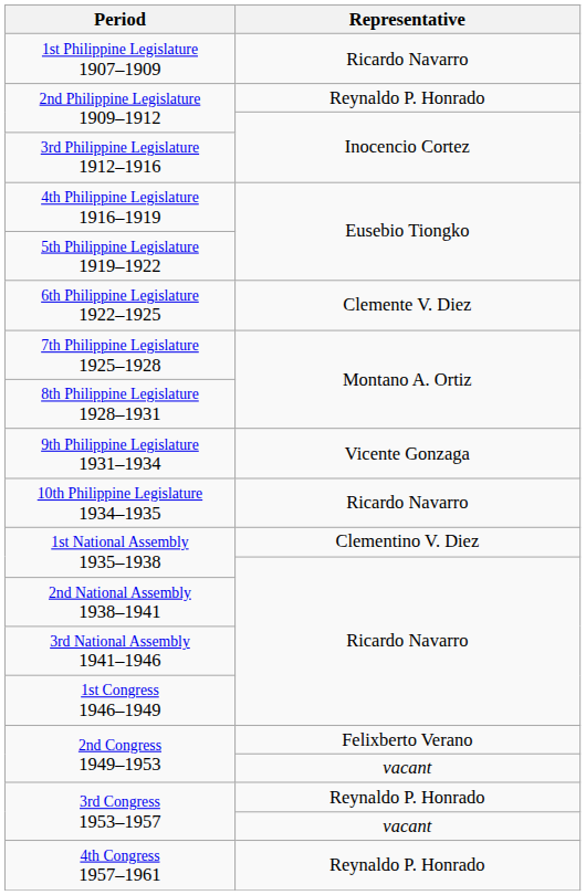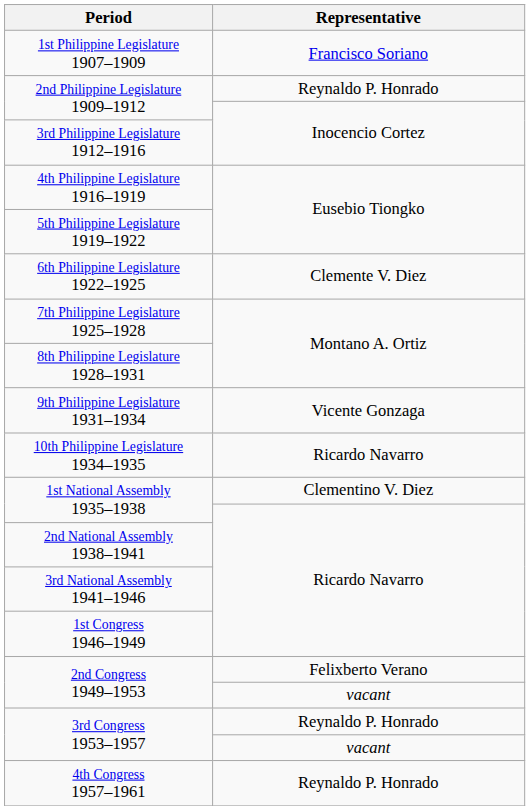row 2 | Representative: Ricardo Navarro -> Francisco Soriano
